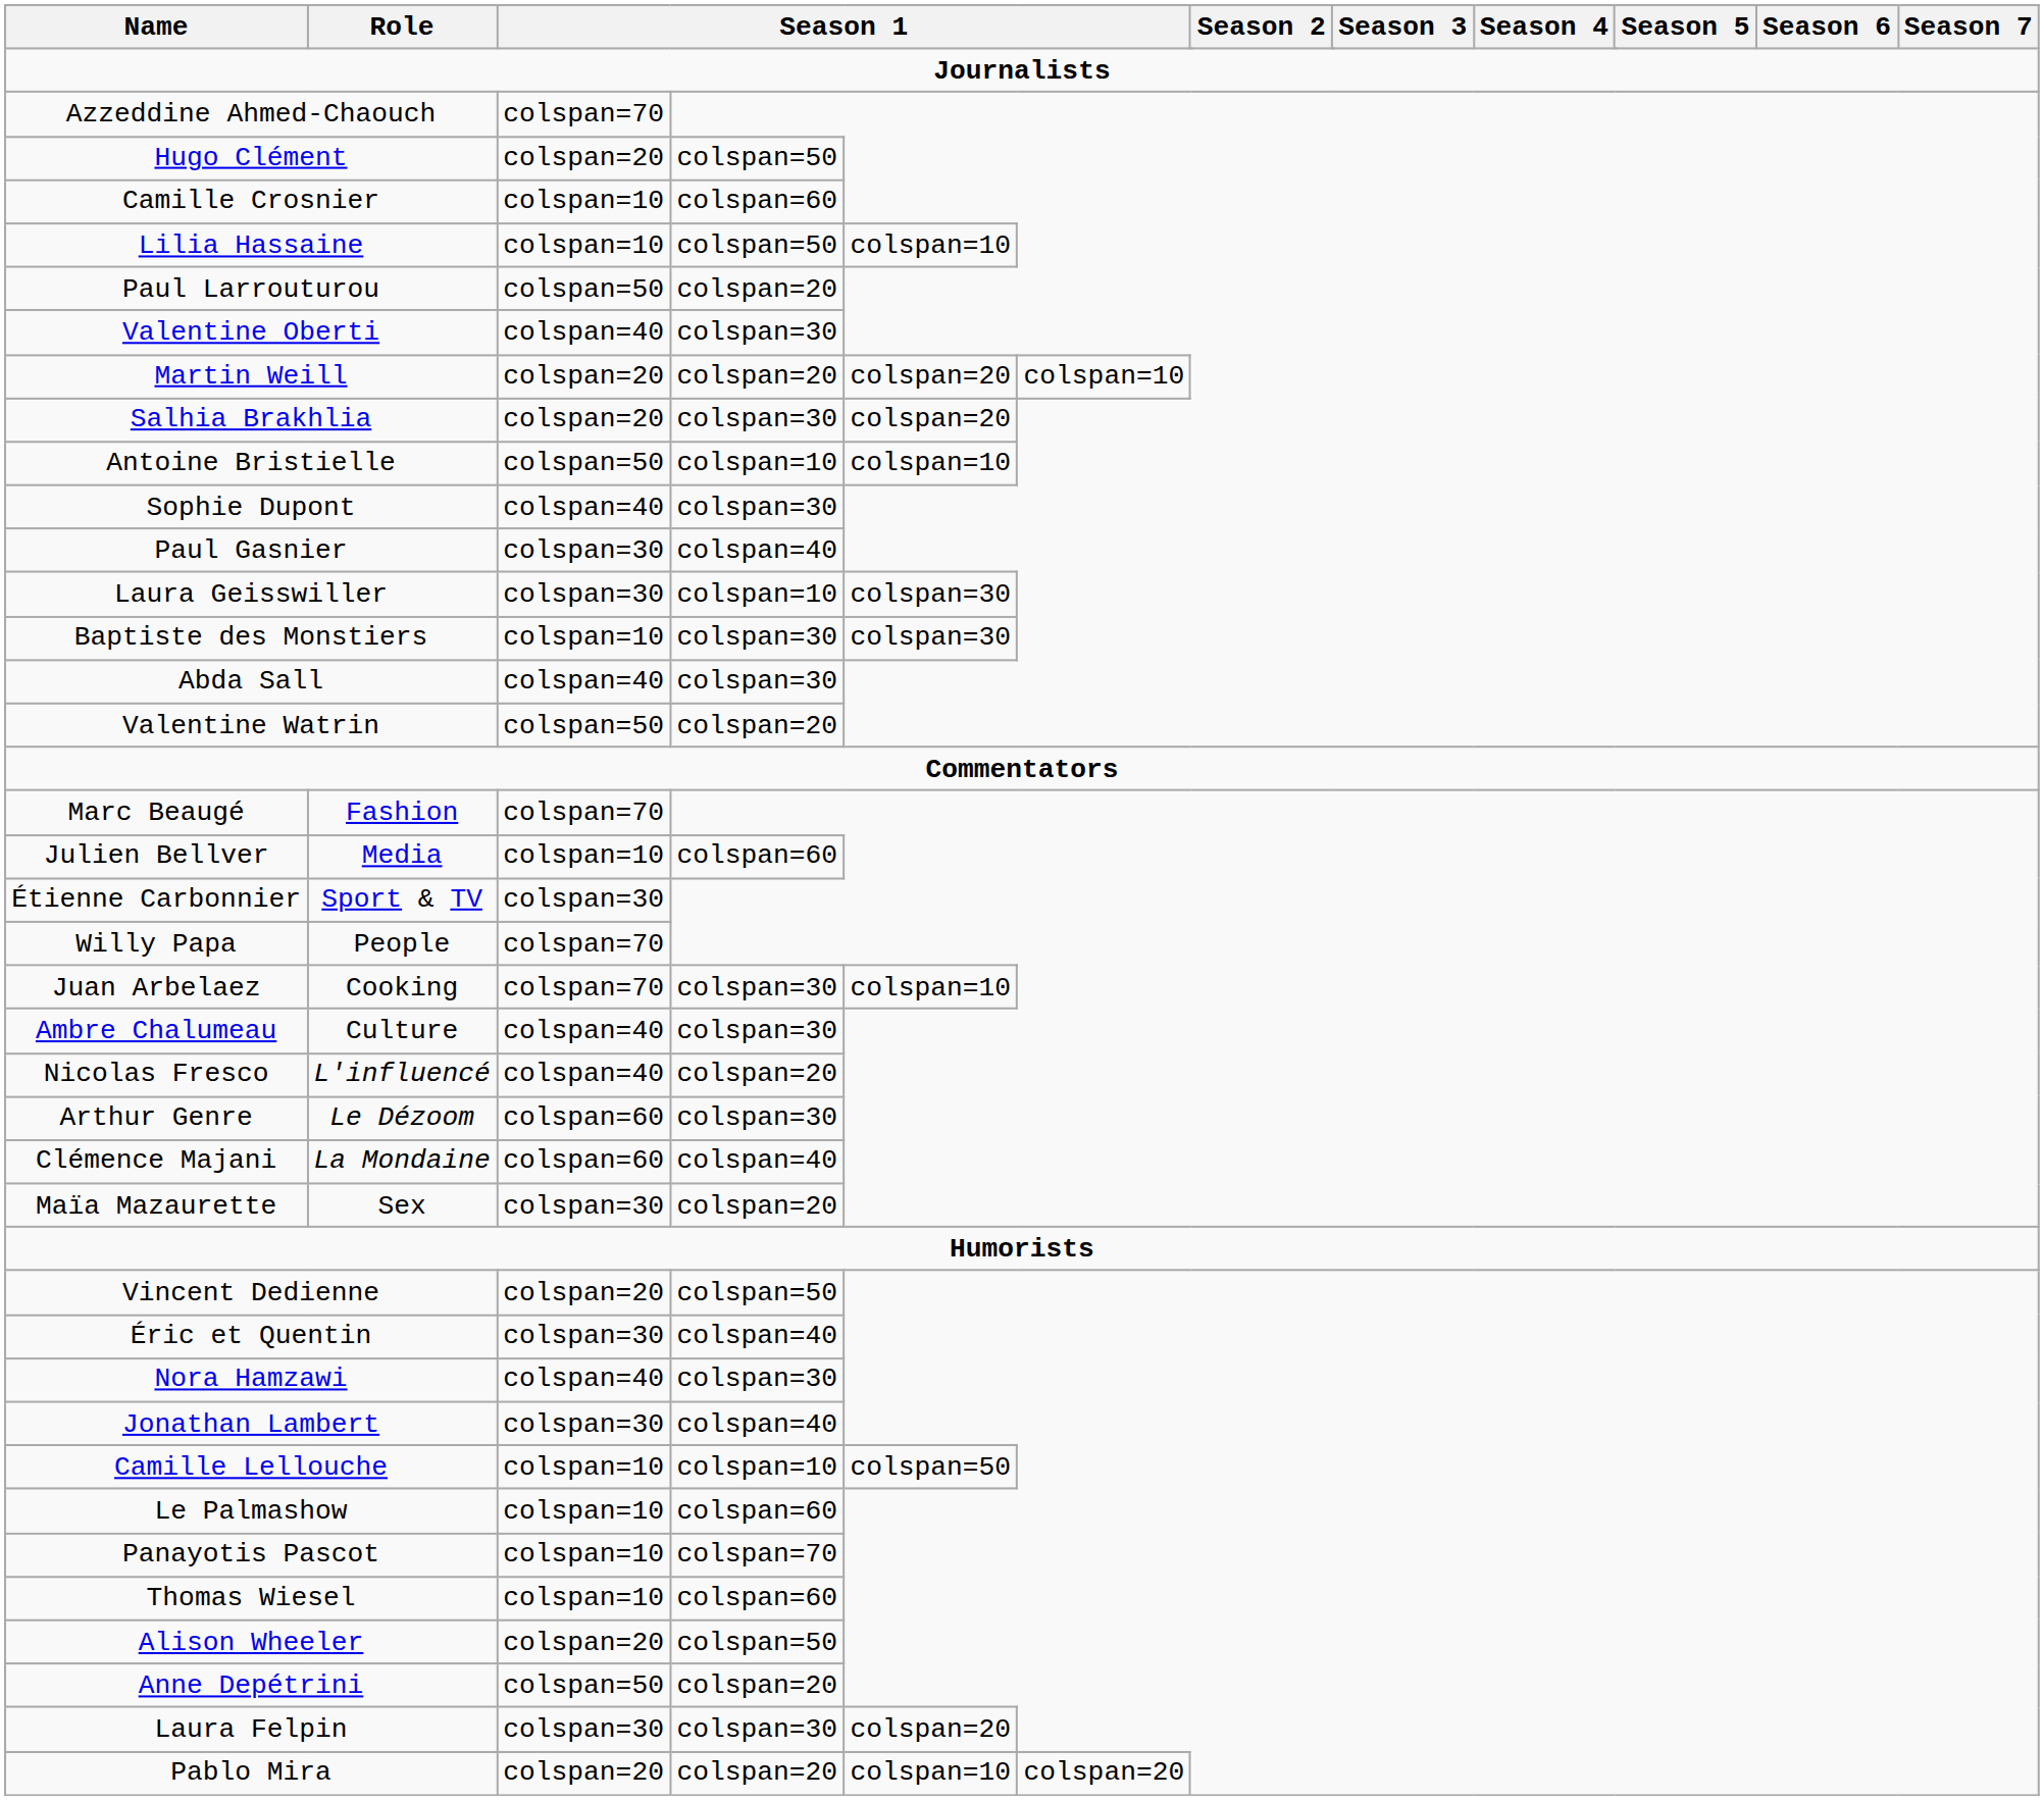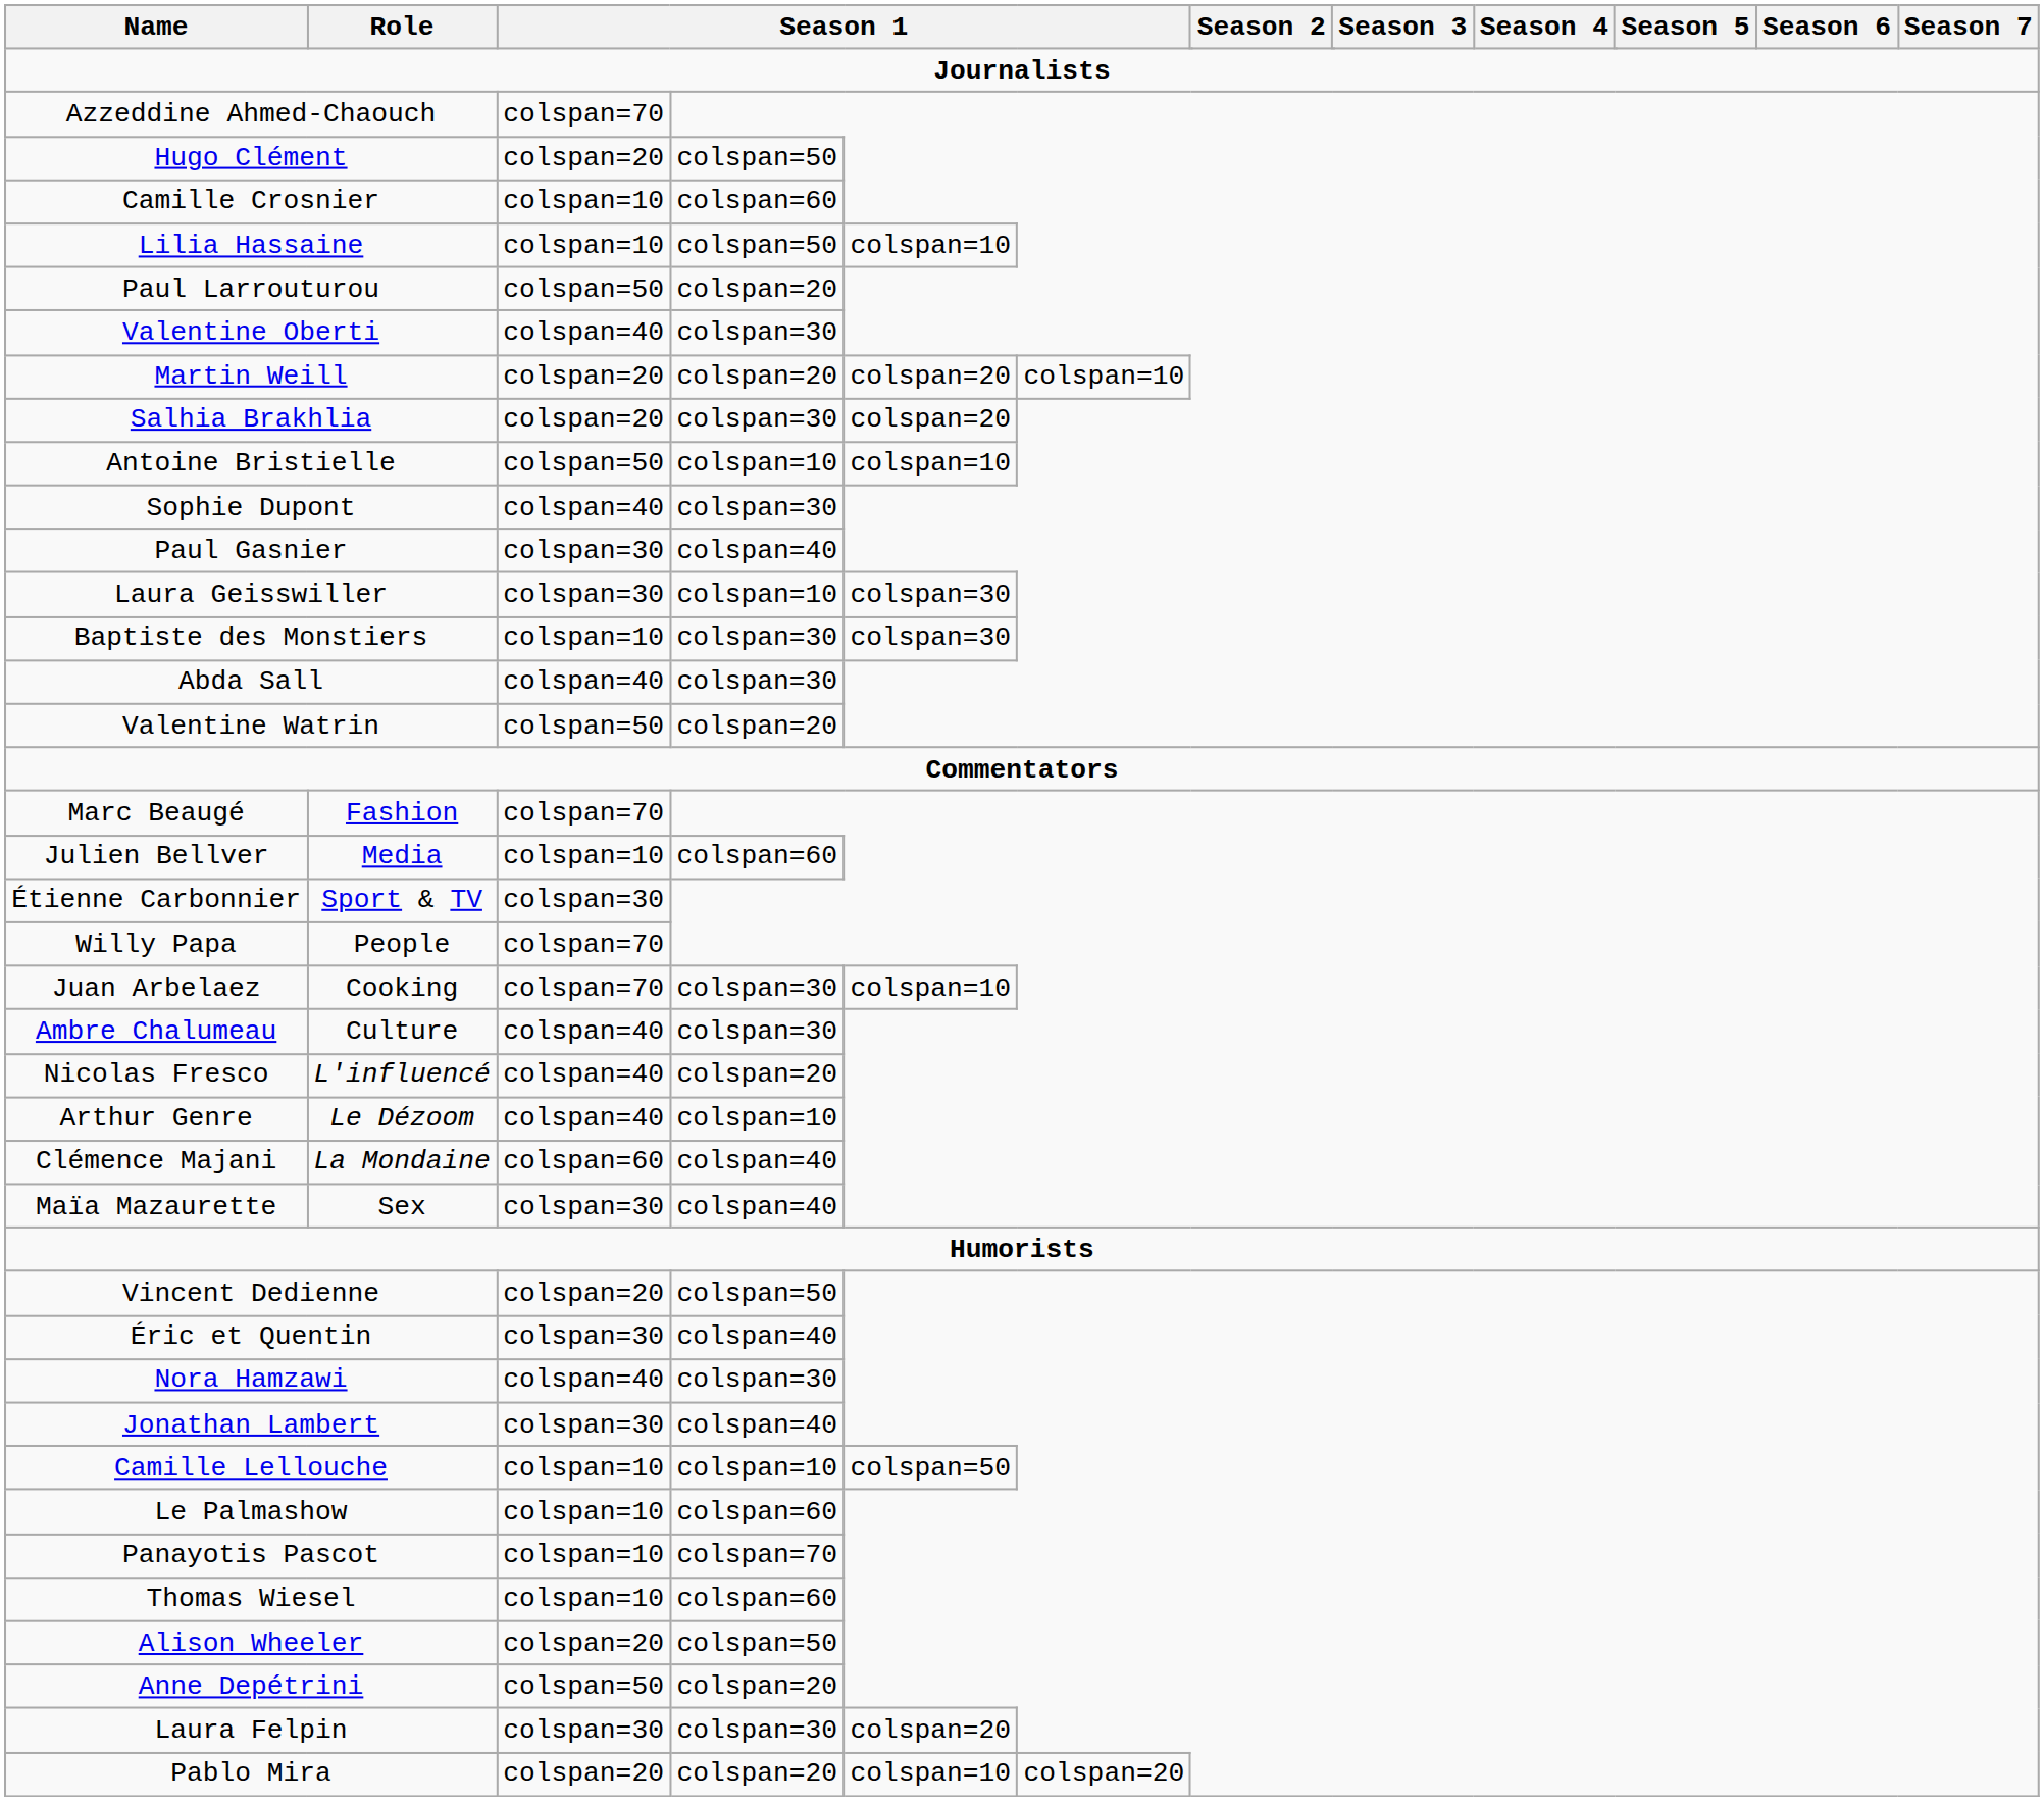Arthur Genre | column 3: colspan=60 -> colspan=40
Arthur Genre | column 4: colspan=30 -> colspan=10
Maïa Mazaurette | column 4: colspan=20 -> colspan=40
